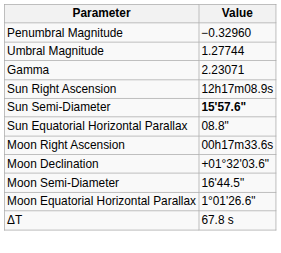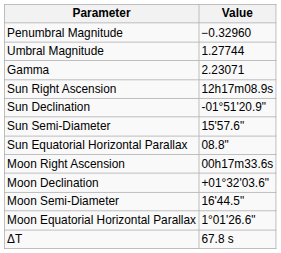+ row: Sun Declination | -01°51'20.9"
Sun Semi-Diameter | Value: bold -> normal
